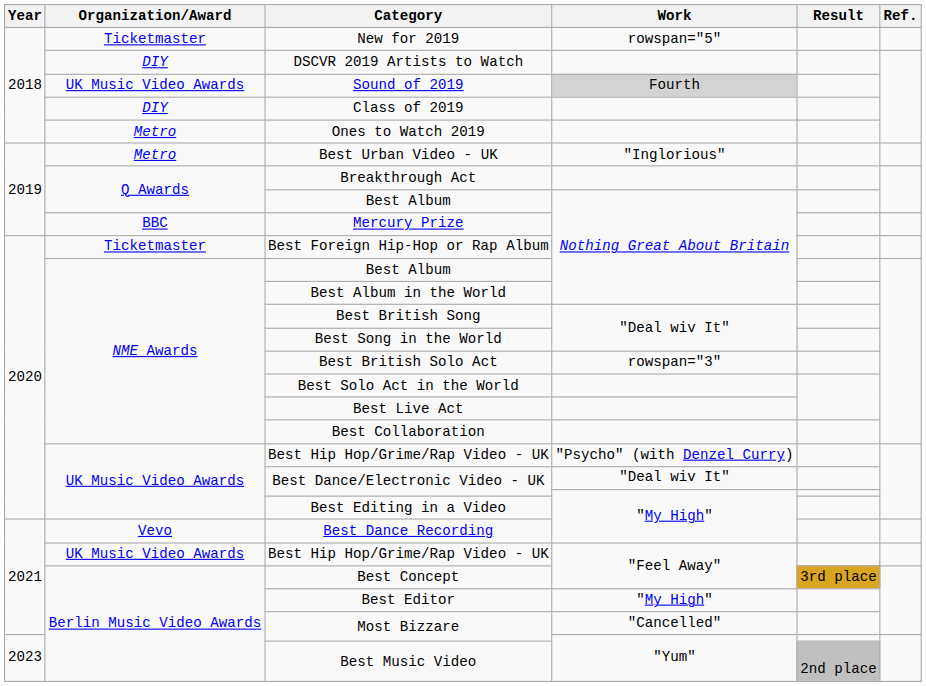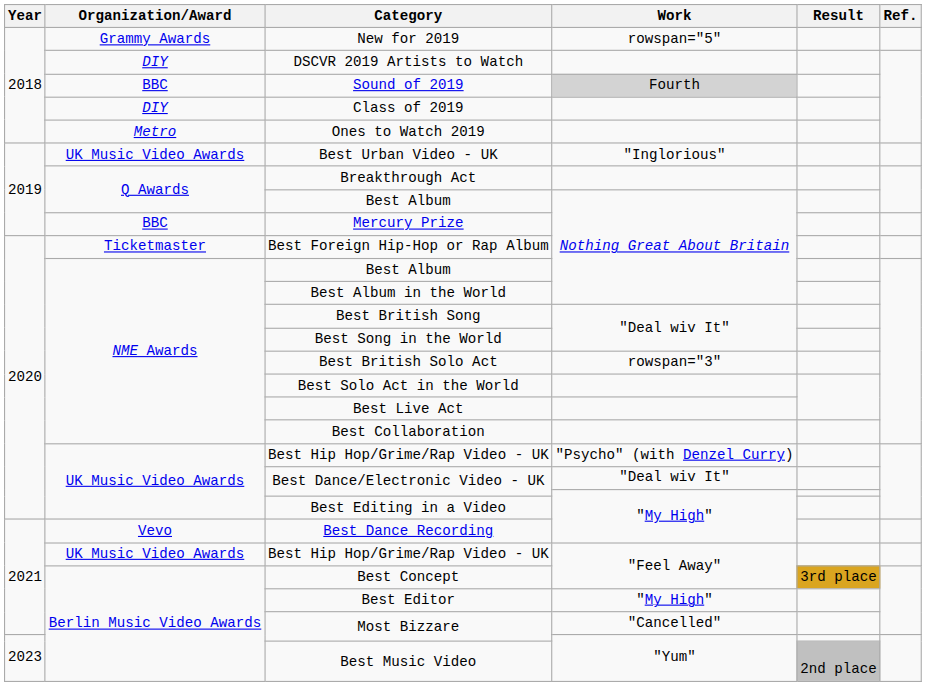New for 2019 | Organization/Award: Ticketmaster -> Grammy Awards
Sound of 2019 | Organization/Award: UK Music Video Awards -> BBC
Best Urban Video - UK | Organization/Award: Metro -> UK Music Video Awards
